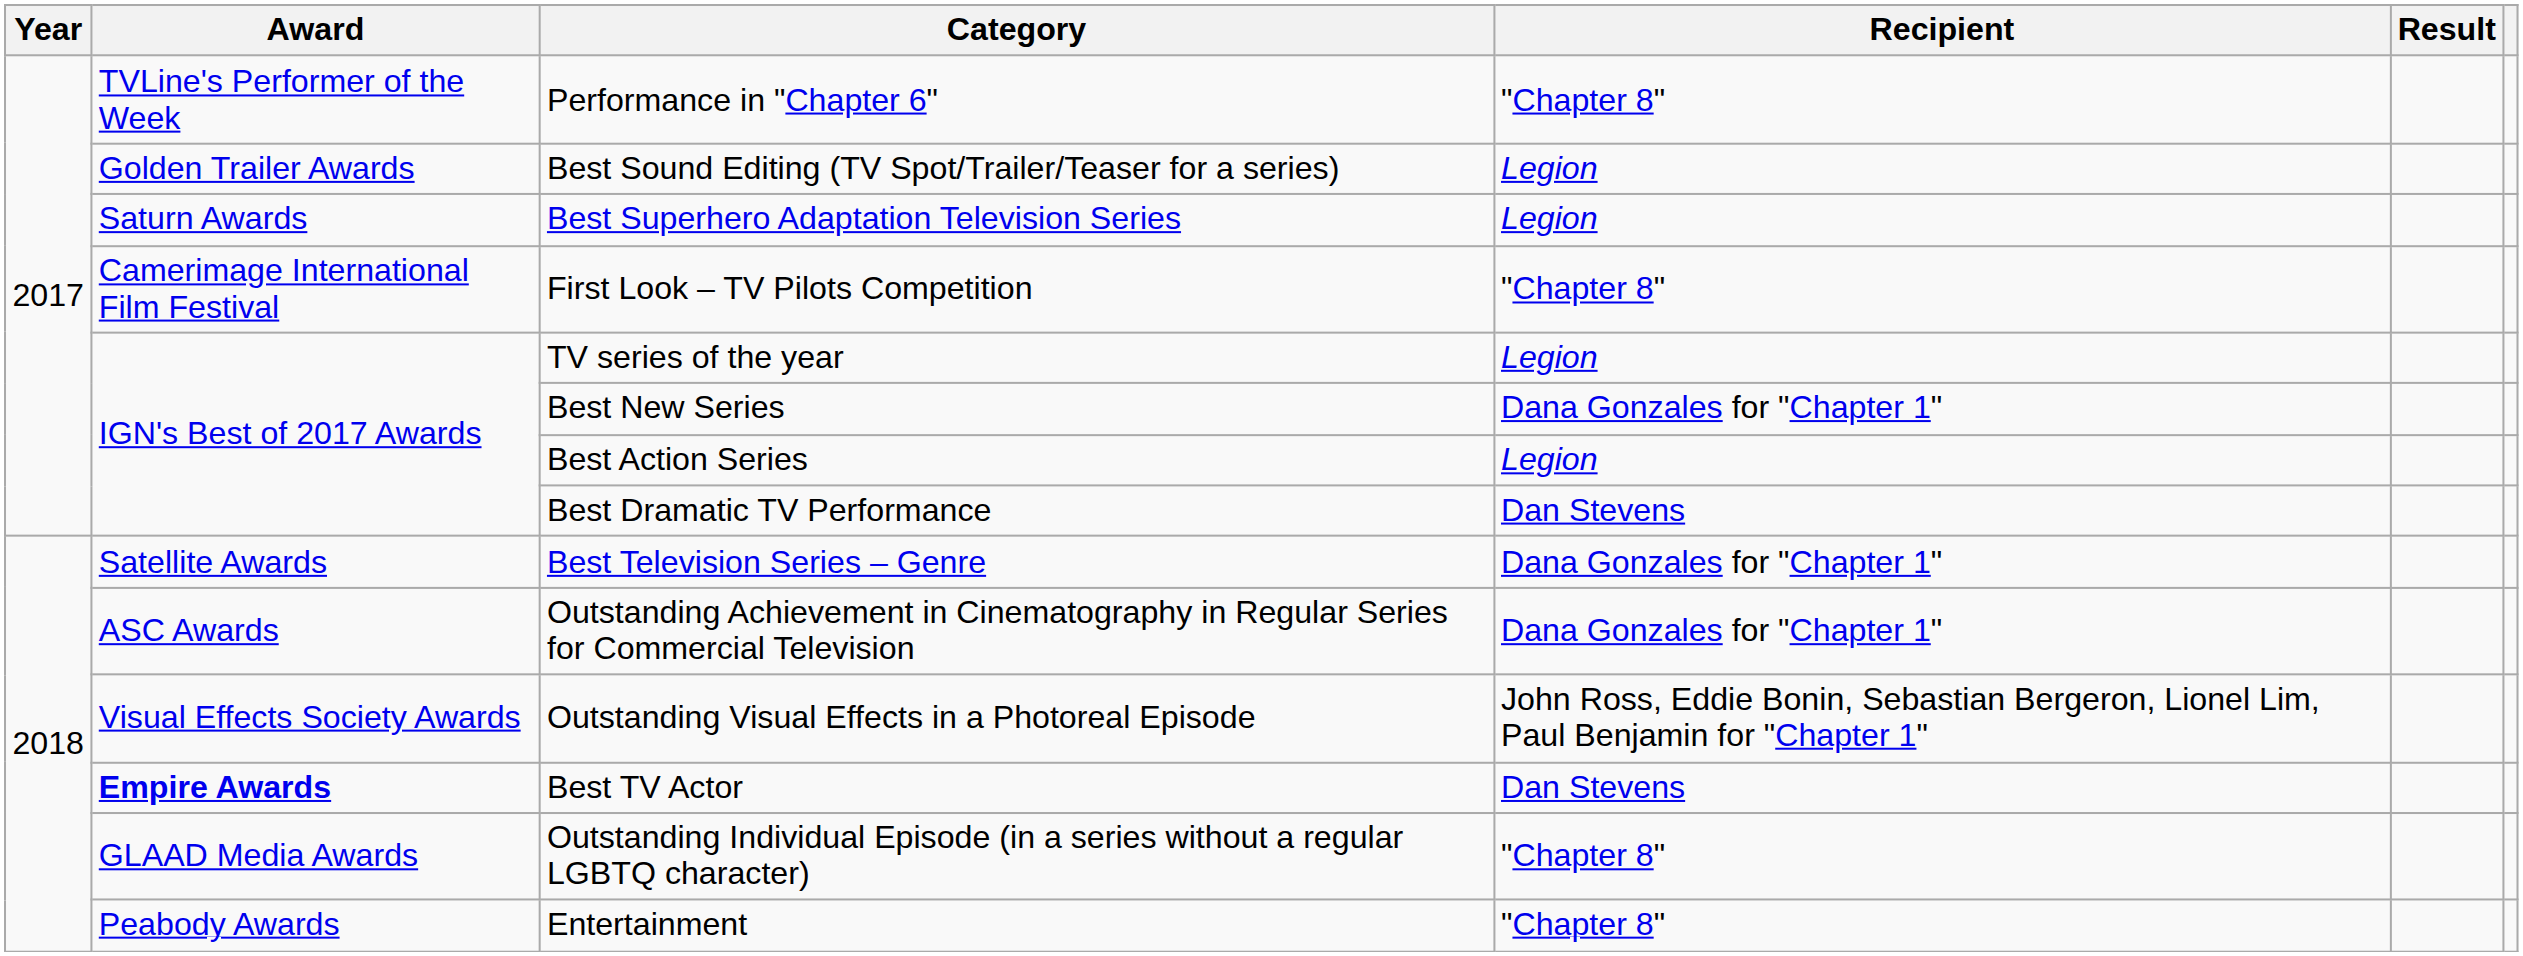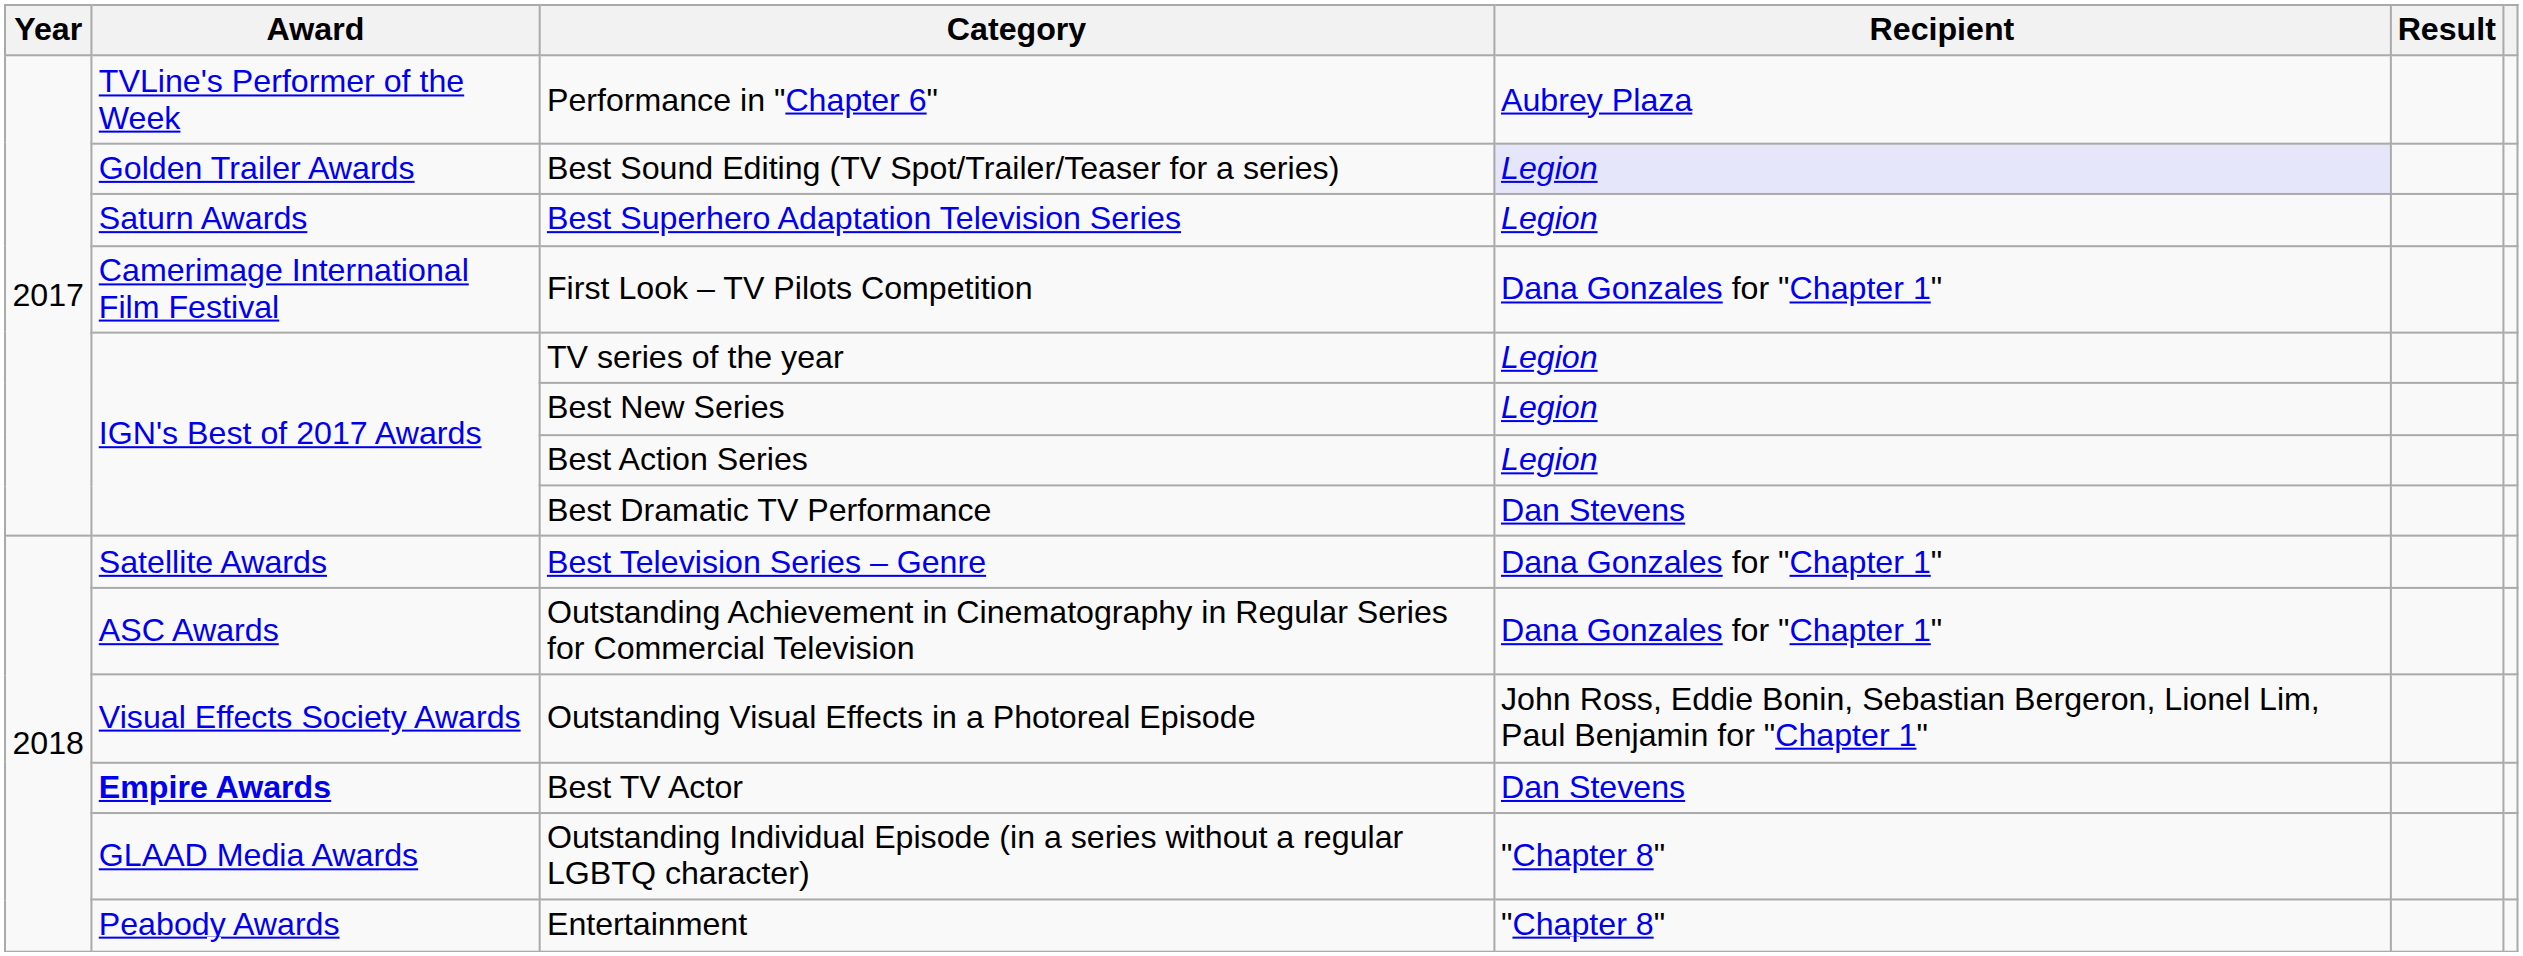Performance in "Chapter 6" | Recipient: "Chapter 8" -> Aubrey Plaza
Best Sound Editing (TV Spot/Trailer/Teaser for a series) | Recipient: no background -> lavender background
First Look – TV Pilots Competition | Recipient: "Chapter 8" -> Dana Gonzales for "Chapter 1"
Best New Series | Recipient: Dana Gonzales for "Chapter 1" -> Legion
